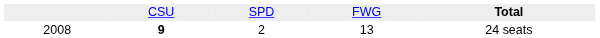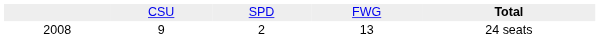2008 | column 2: bold -> normal
